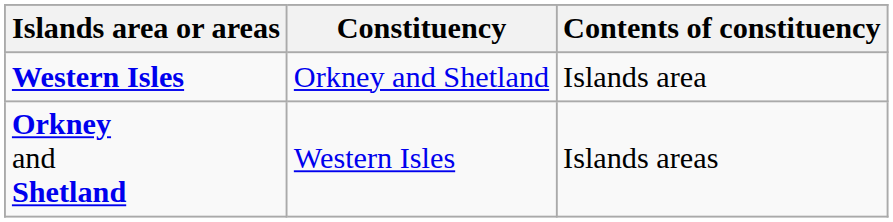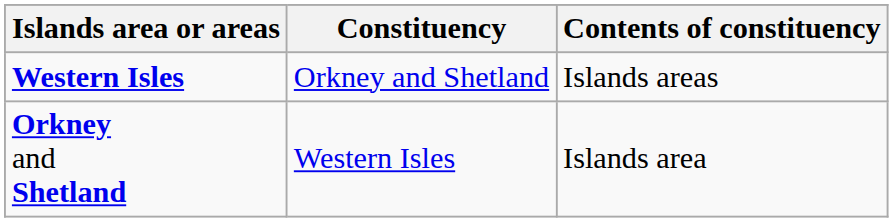row 2 | Contents of constituency: Islands area -> Islands areas
row 3 | Contents of constituency: Islands areas -> Islands area
